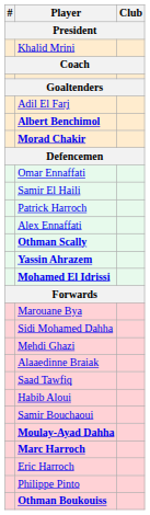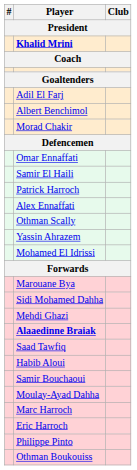Khalid Mrini | Player: normal -> bold
Albert Benchimol | Player: bold -> normal
Morad Chakir | Player: bold -> normal
Othman Scally | Player: bold -> normal
Yassin Ahrazem | Player: bold -> normal
Mohamed El Idrissi | Player: bold -> normal
Alaaedinne Braiak | Player: normal -> bold
Moulay-Ayad Dahha | Player: bold -> normal
Marc Harroch | Player: bold -> normal
Othman Boukouiss | Player: bold -> normal
